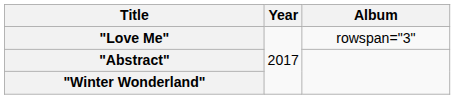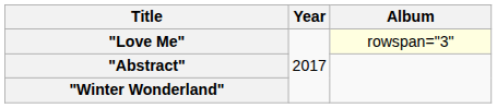"Love Me" | Album: no background -> lightyellow background
